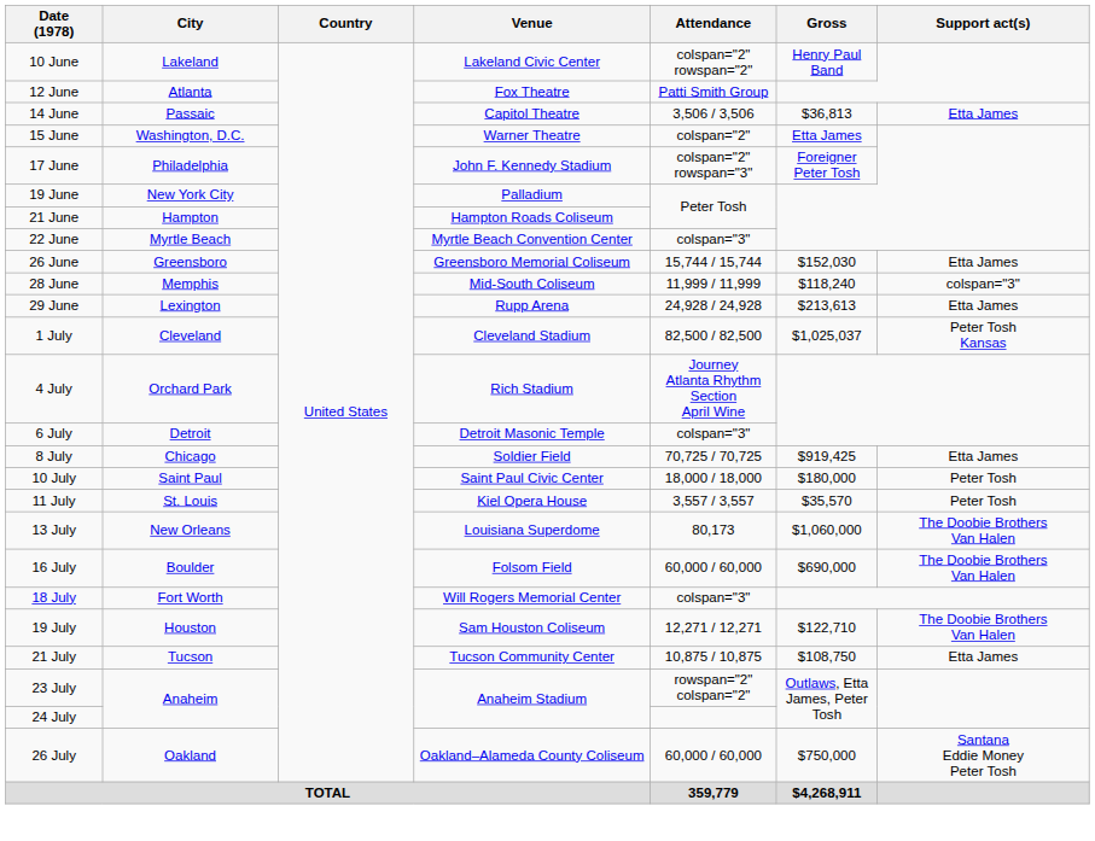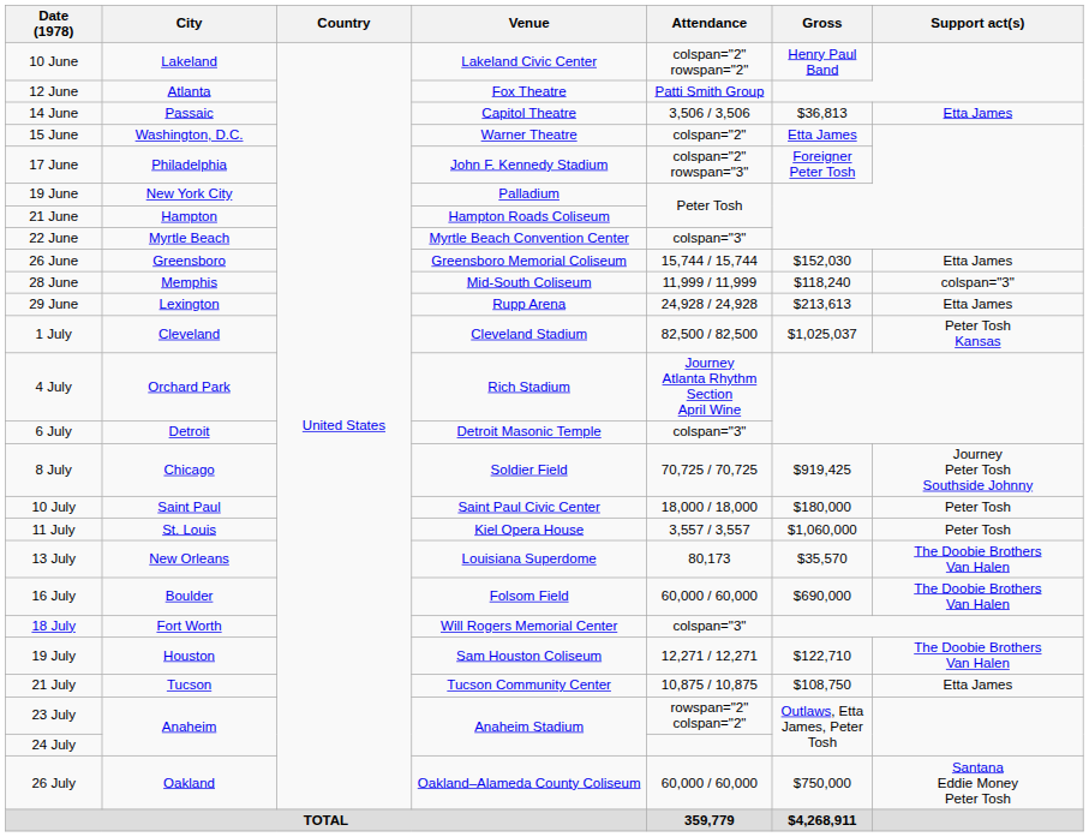8 July | Support act(s): Etta James -> Journey Peter Tosh Southside Johnny
11 July | Gross: $35,570 -> $1,060,000
13 July | Gross: $1,060,000 -> $35,570
